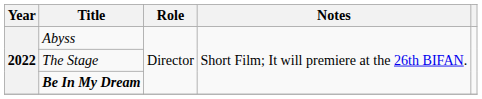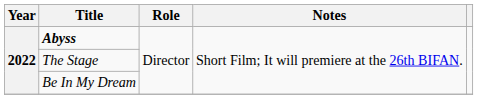Abyss | Title: normal -> bold
Be In My Dream | Title: bold -> normal
